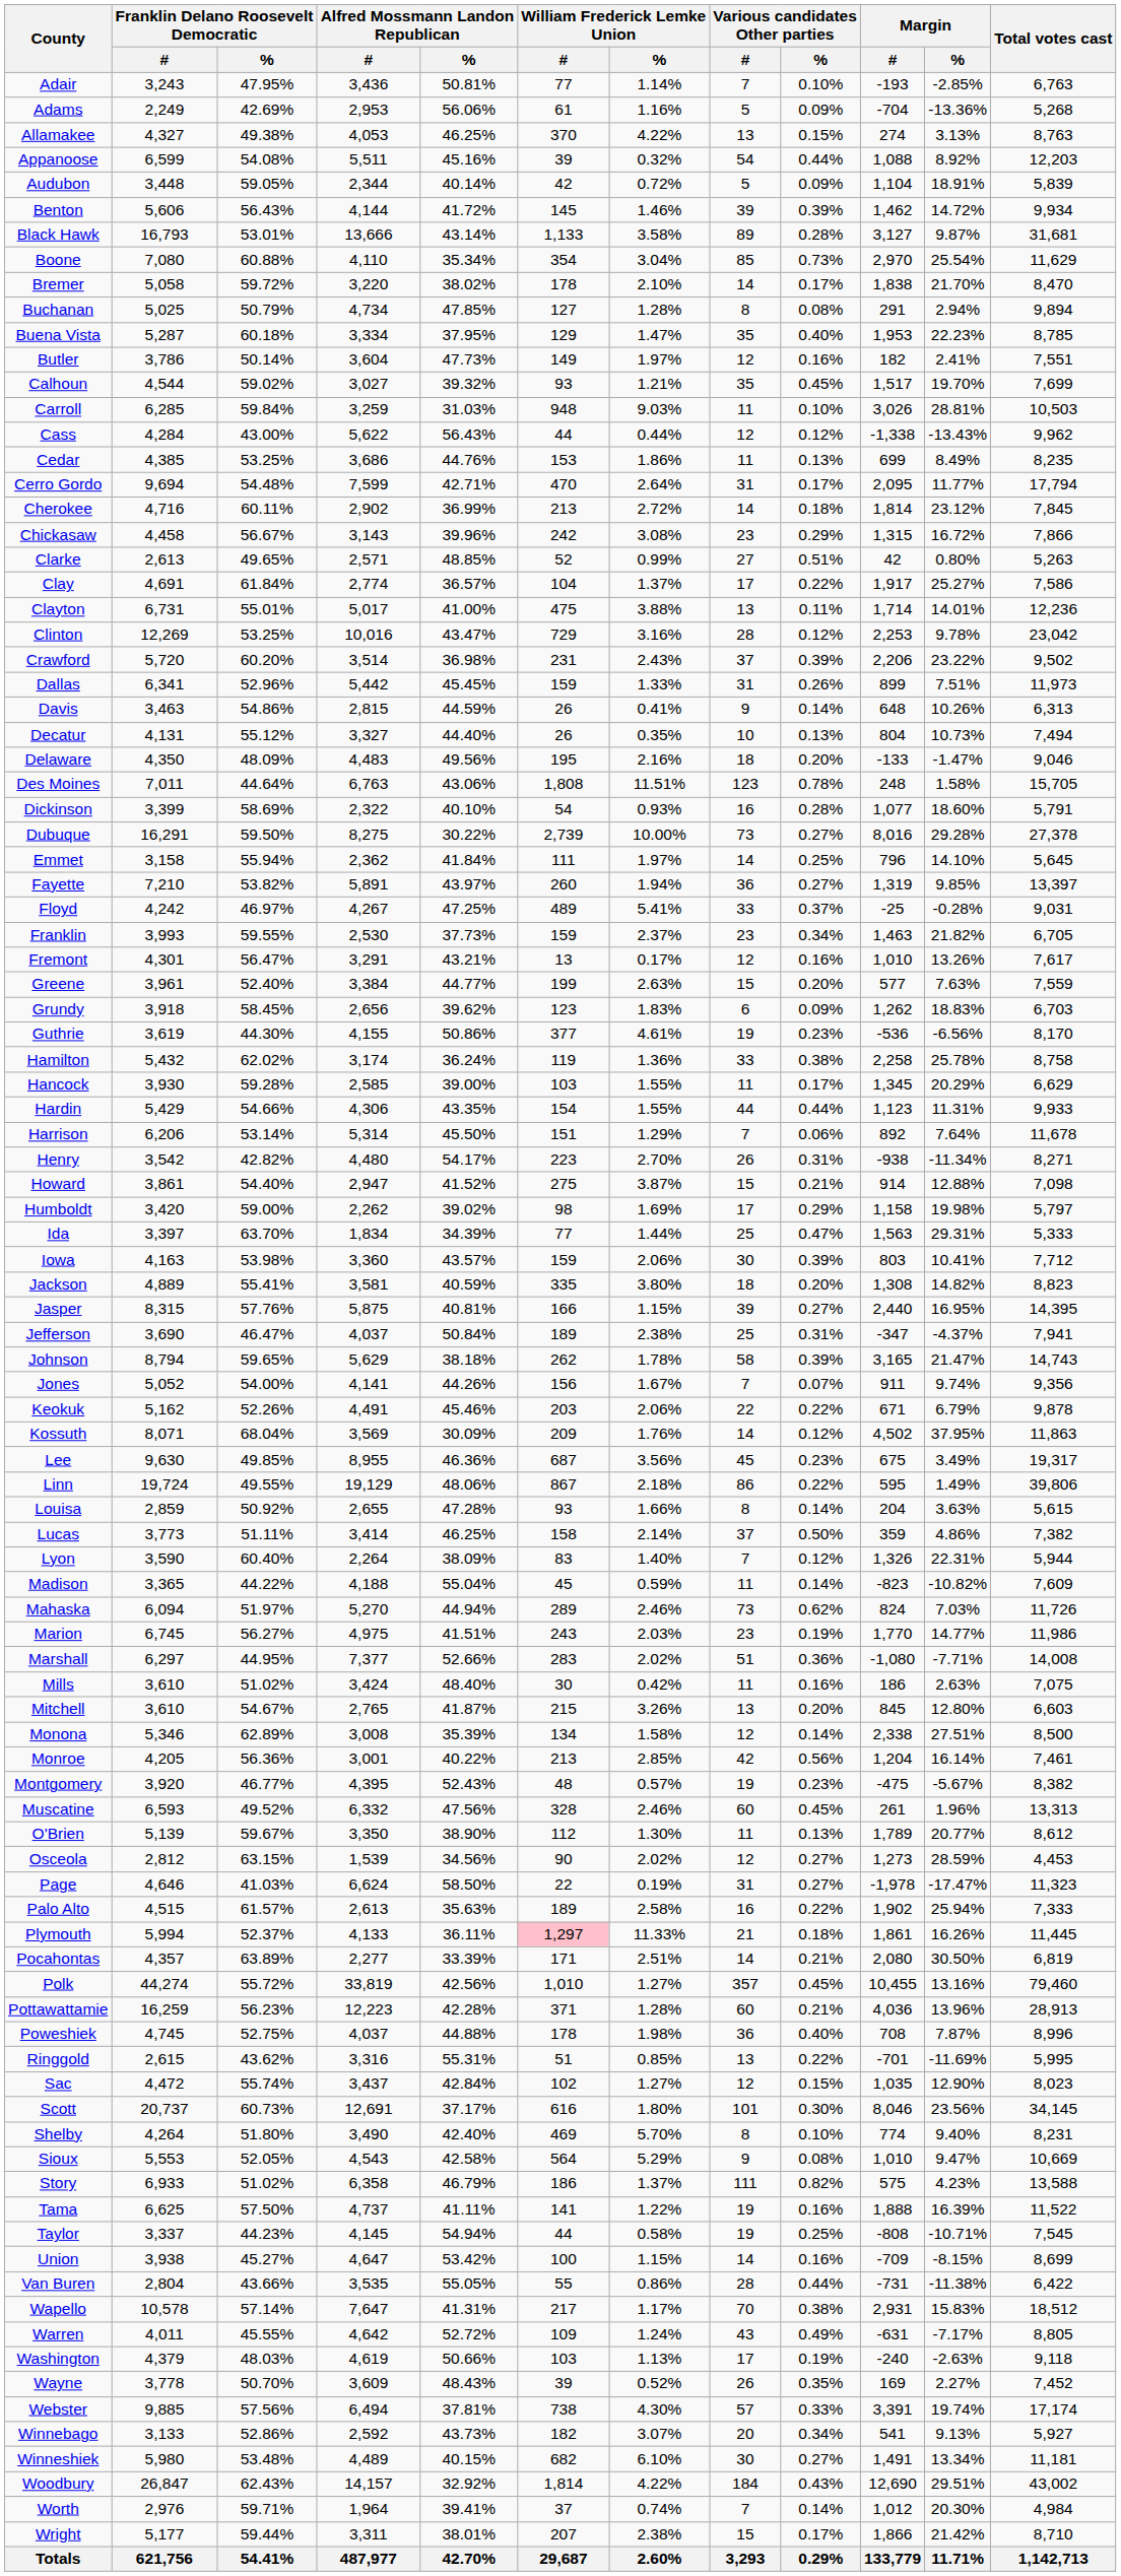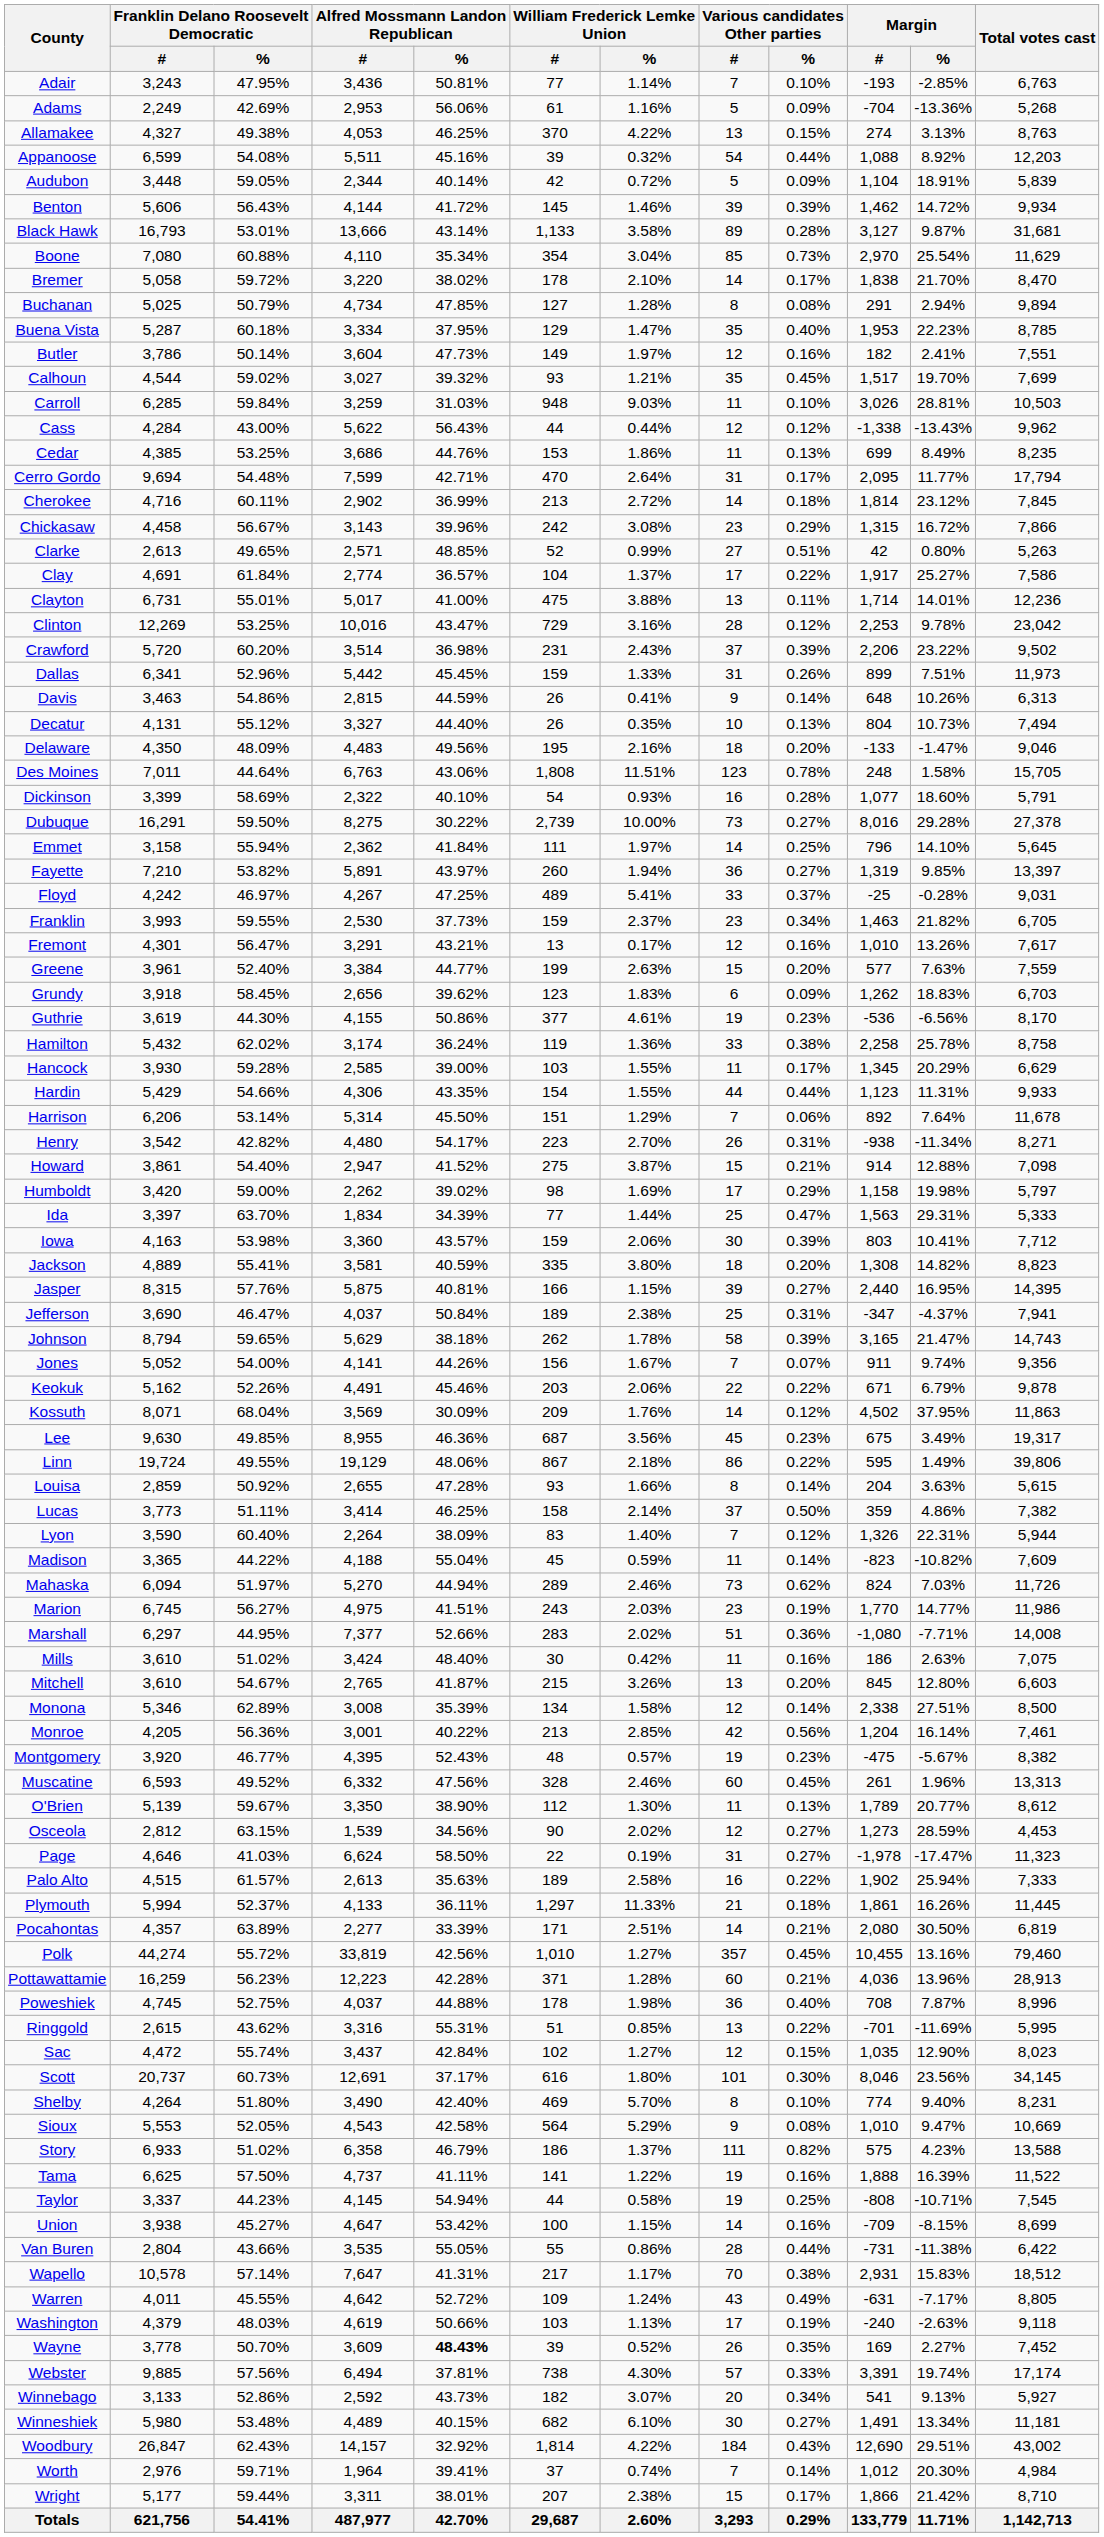Plymouth | William Frederick Lemke Union / #: pink background -> no background
Wayne | Alfred Mossmann Landon Republican / %: normal -> bold
